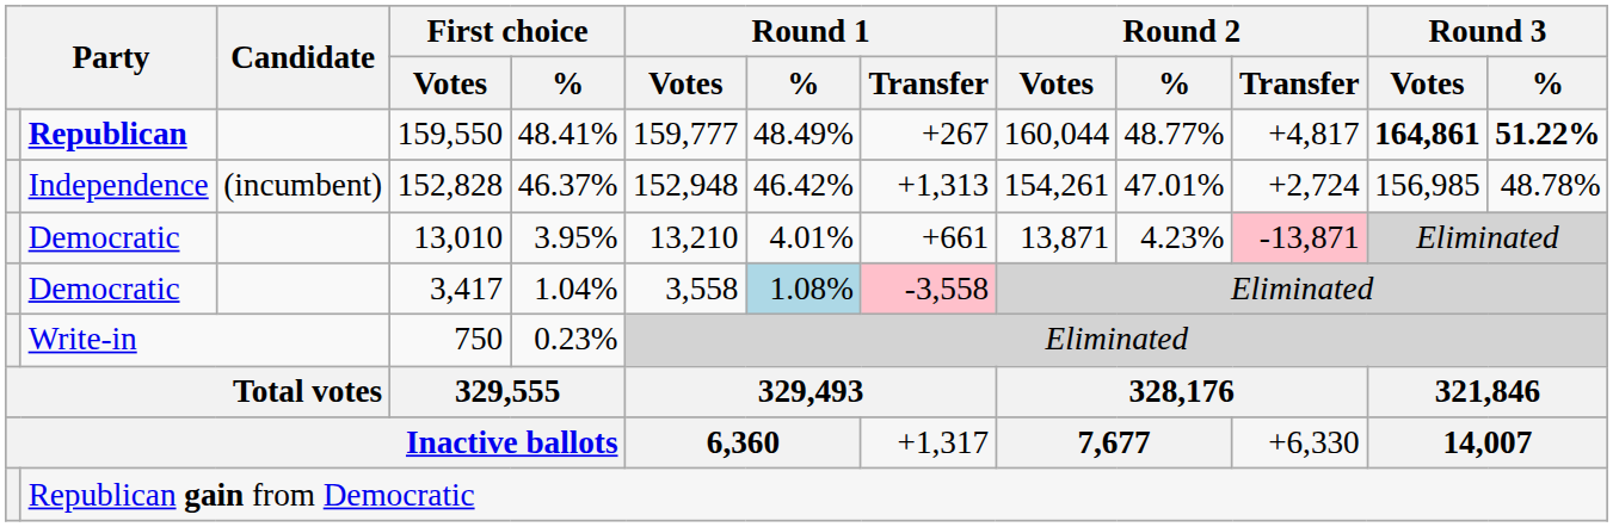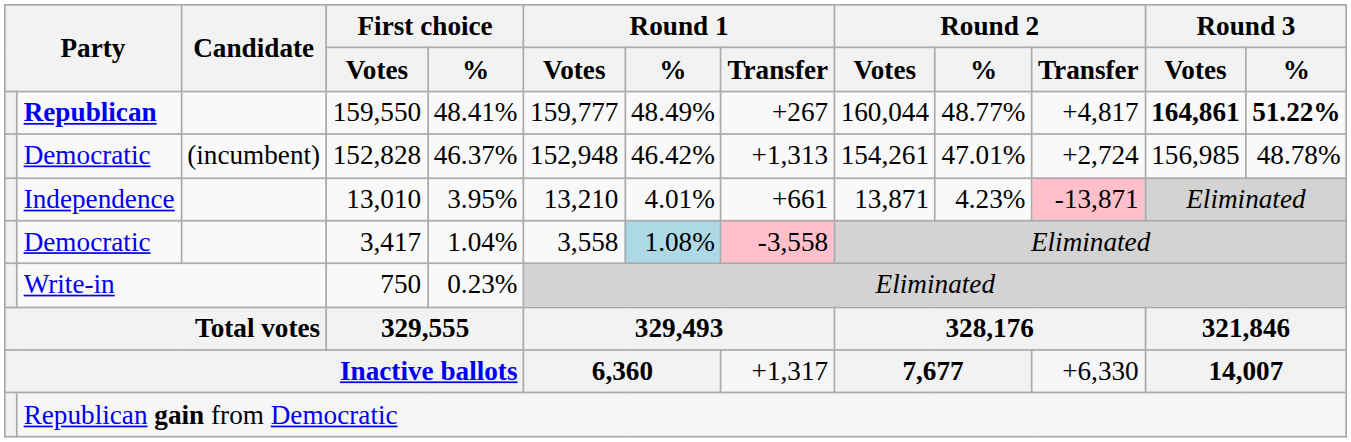152,828 | column 2: Independence -> Democratic
13,010 | column 2: Democratic -> Independence
